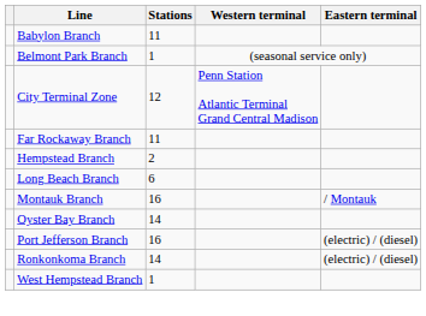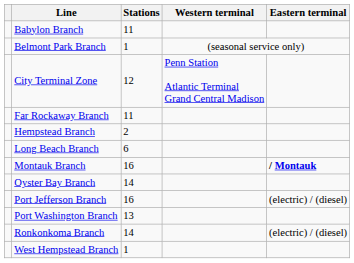Montauk Branch | Eastern terminal: normal -> bold
+ row: Port Washington Branch | 13
